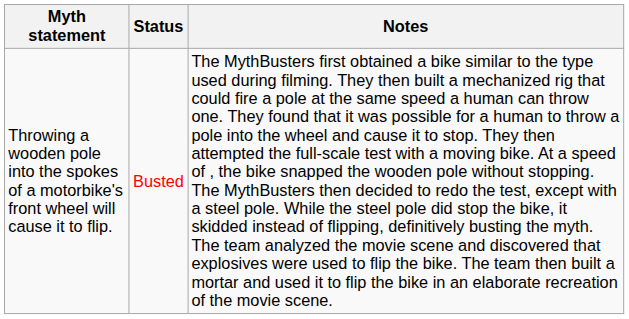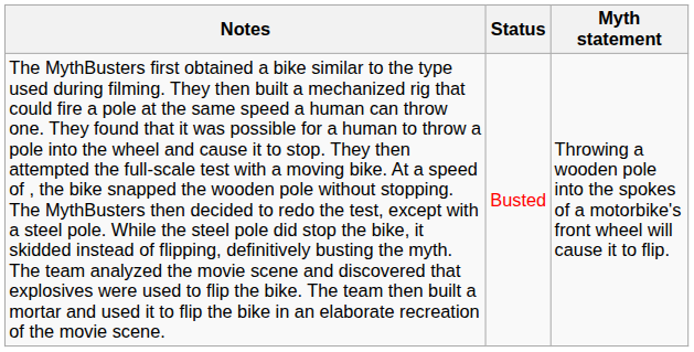columns swapped: Myth statement <-> Notes
